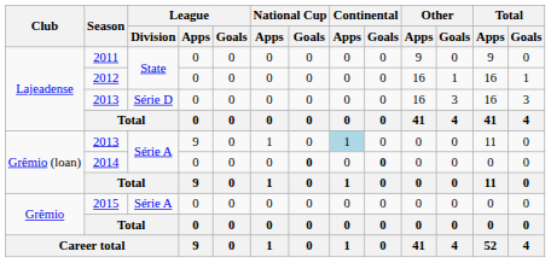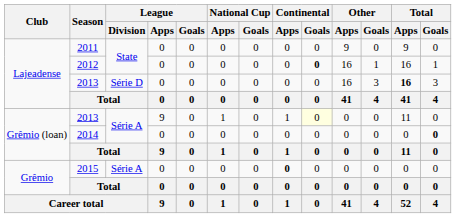2012 | Continental / Goals: normal -> bold
Lajeadense / 2013 | Total / Apps: normal -> bold
Grêmio (loan) / 2013 | Continental / Apps: lightblue background -> no background
Grêmio (loan) / 2013 | Continental / Goals: no background -> lightyellow background
2014 | National Cup / Goals: bold -> normal
2014 | Continental / Goals: bold -> normal
2014 | Total / Goals: normal -> bold
2015 | Continental / Apps: normal -> bold
